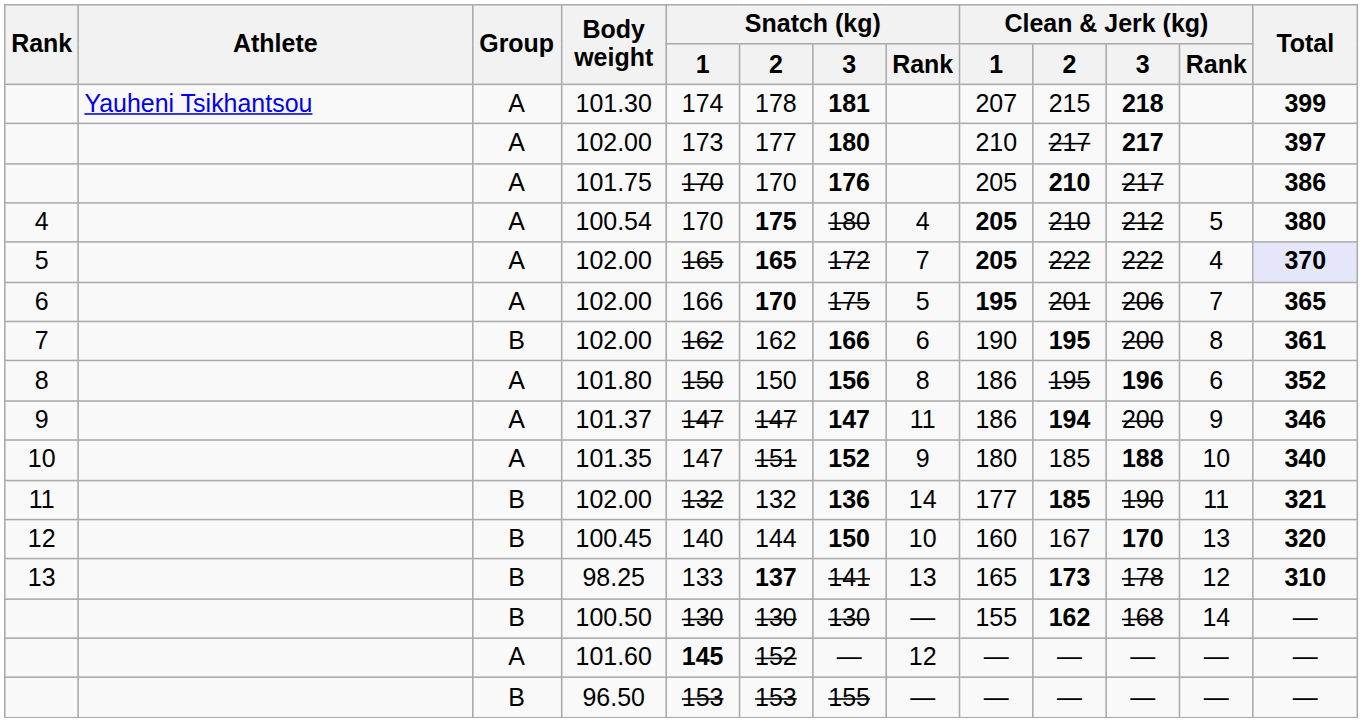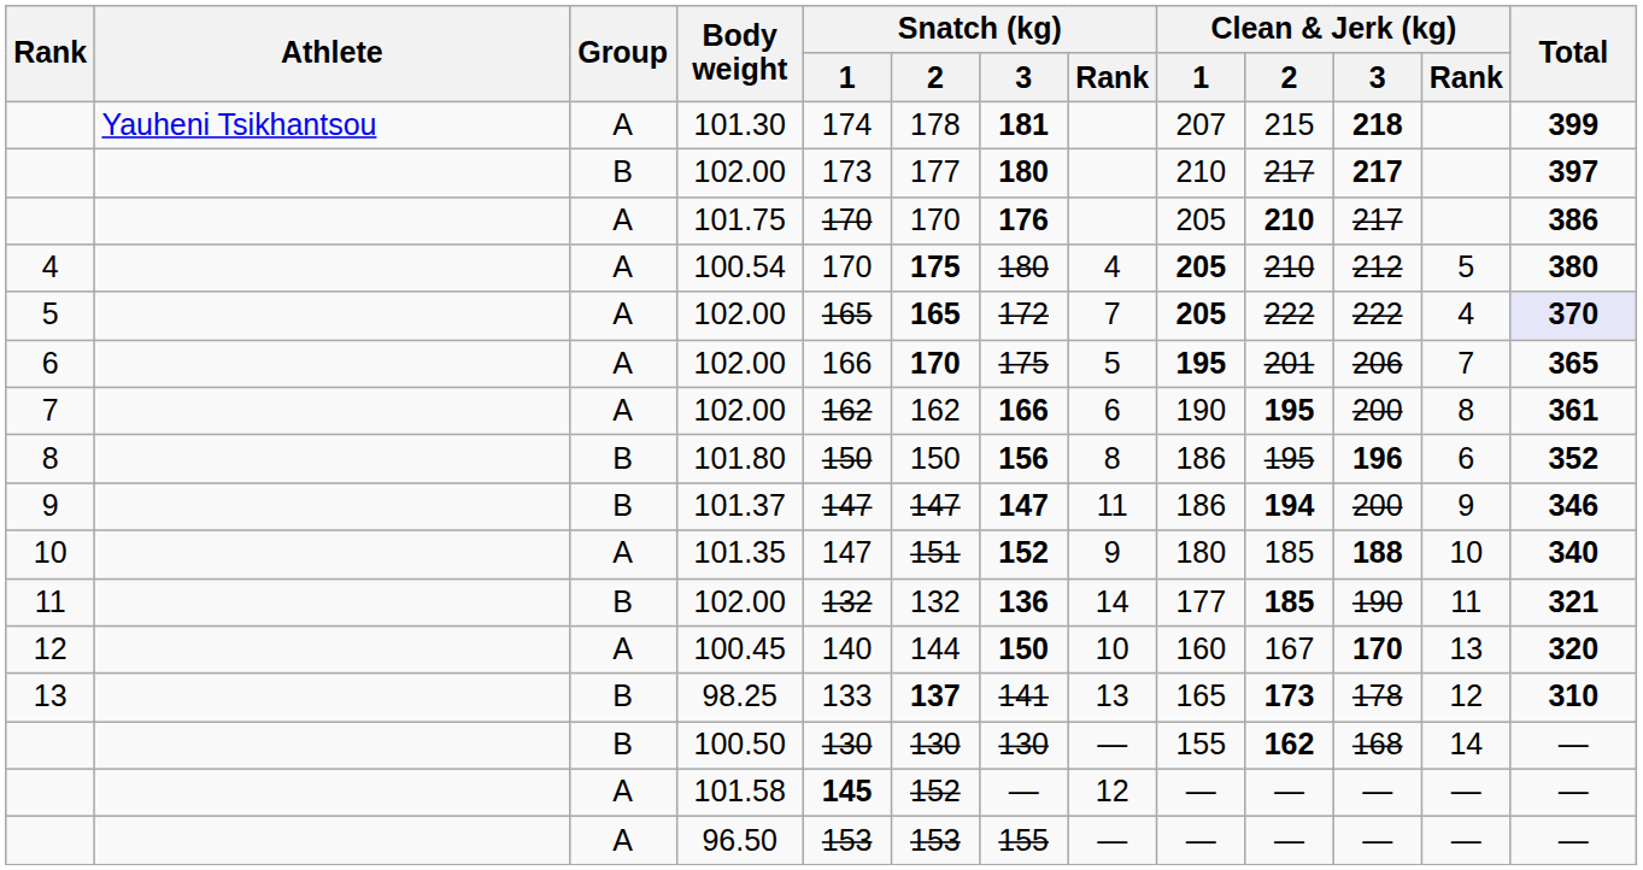row 4 | Group: A -> B
row 9 | Group: B -> A
row 10 | Group: A -> B
row 11 | Group: A -> B
row 14 | Group: B -> A
row 17 | Body weight: 101.60 -> 101.58
row 18 | Group: B -> A
